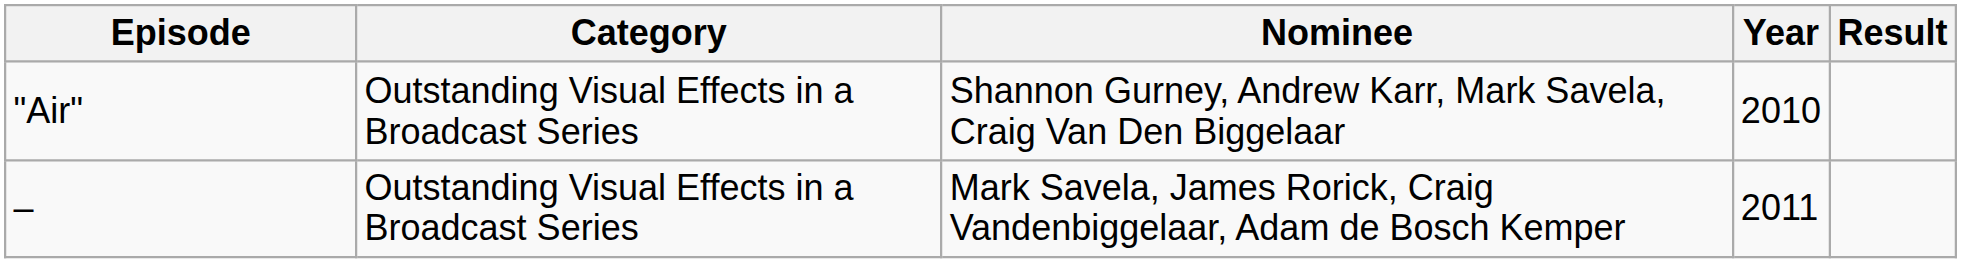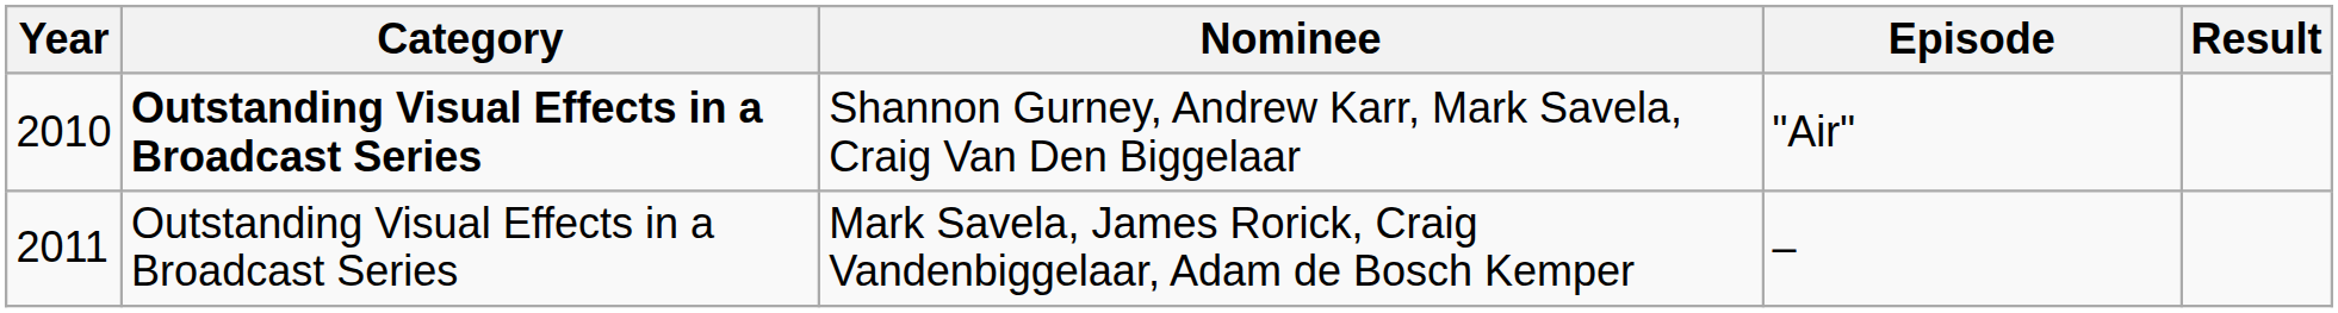columns swapped: Year <-> Episode
row 2 | Category: normal -> bold
